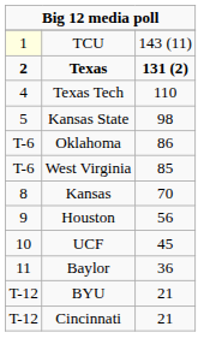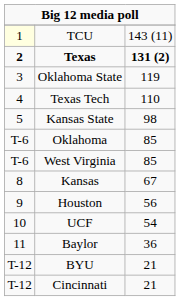+ row: 3 | Oklahoma State | 119
Oklahoma | column 3: 86 -> 85
Kansas | column 3: 70 -> 67
UCF | column 3: 45 -> 54
